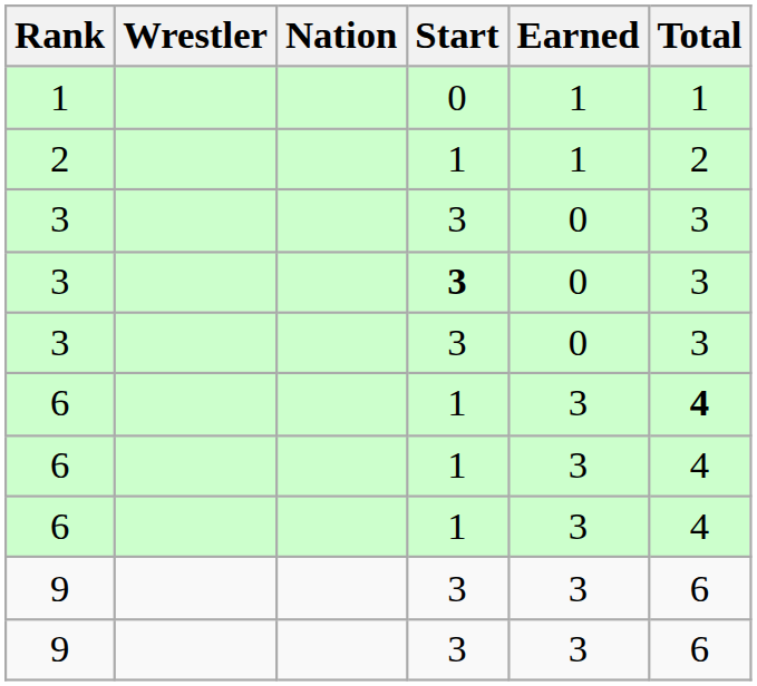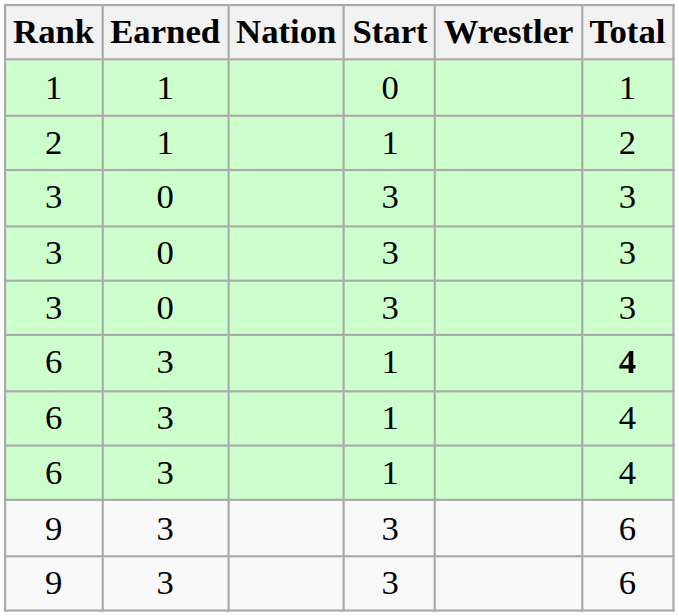columns swapped: Wrestler <-> Earned
row 5 | Start: bold -> normal
